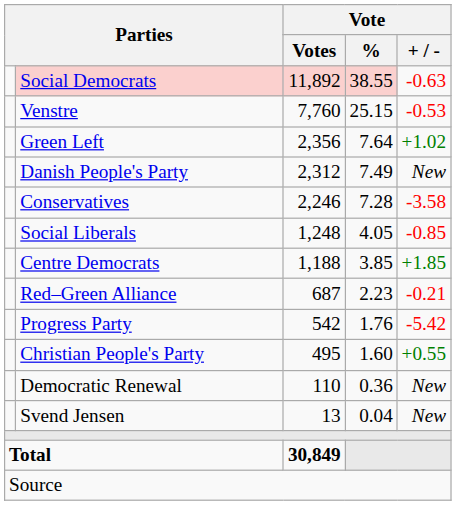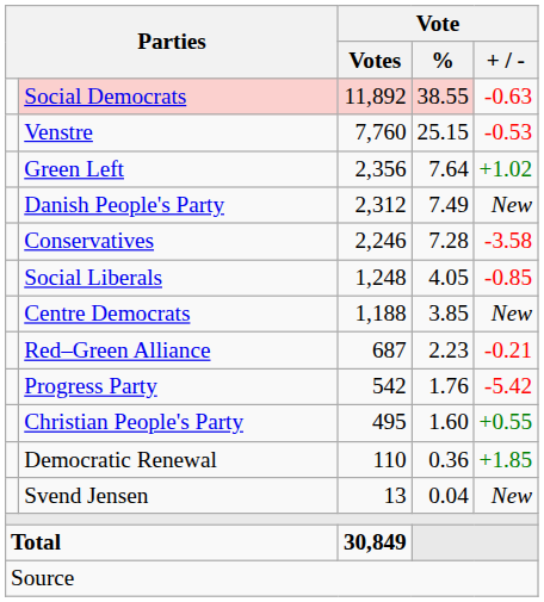Centre Democrats | Vote / + / -: +1.85 -> New
Democratic Renewal | Vote / + / -: New -> +1.85
